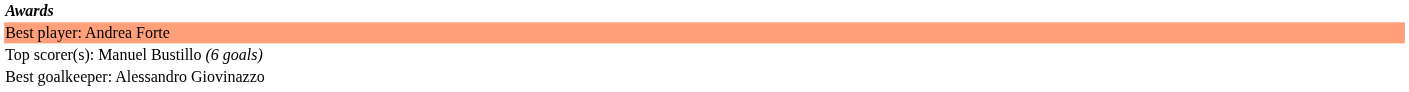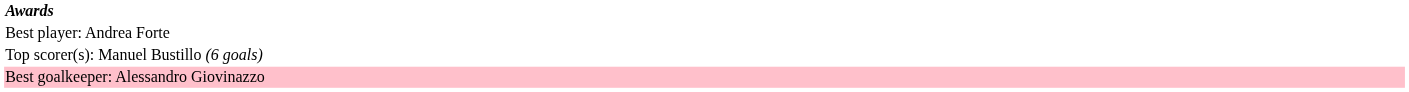Best player: Andrea Forte | Awards: lightsalmon background -> no background
Best goalkeeper: Alessandro Giovinazzo | Awards: no background -> pink background
